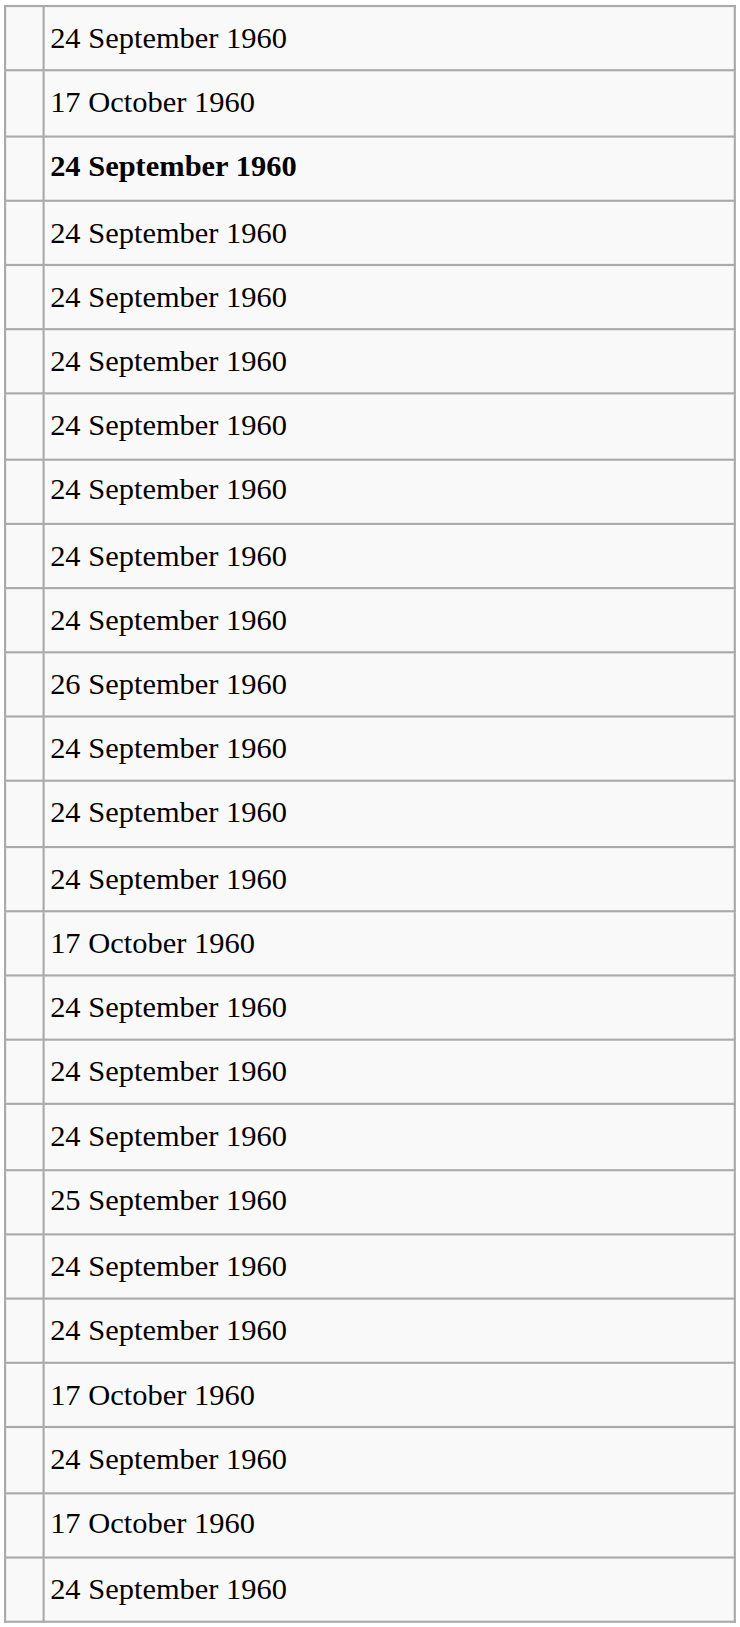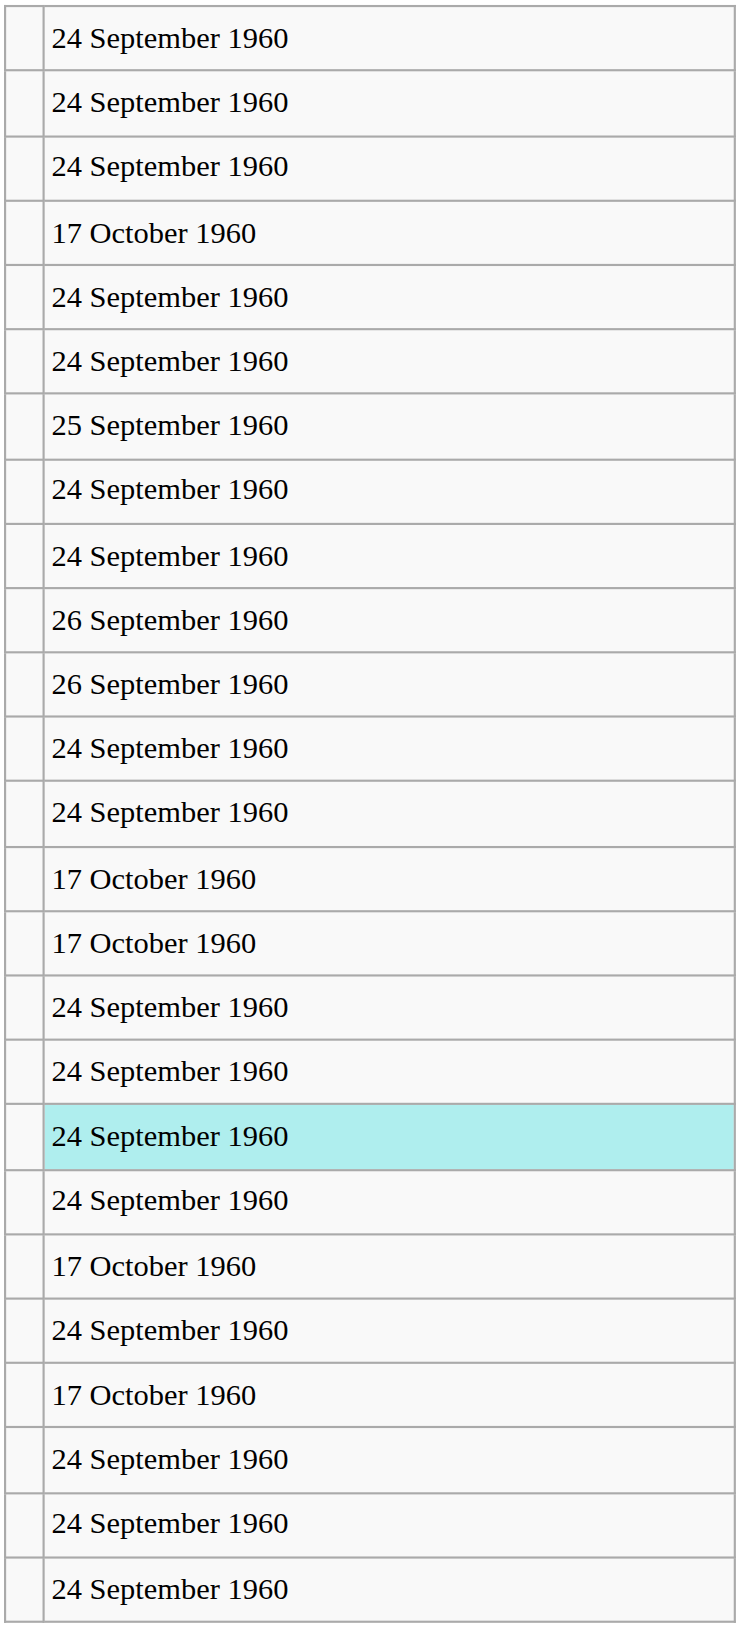row 2 | column 2: 17 October 1960 -> 24 September 1960
row 3 | column 2: bold -> normal
row 4 | column 2: 24 September 1960 -> 17 October 1960
row 7 | column 2: 24 September 1960 -> 25 September 1960
row 10 | column 2: 24 September 1960 -> 26 September 1960
row 14 | column 2: 24 September 1960 -> 17 October 1960
row 18 | column 2: no background -> paleturquoise background
row 19 | column 2: 25 September 1960 -> 24 September 1960
row 20 | column 2: 24 September 1960 -> 17 October 1960
row 24 | column 2: 17 October 1960 -> 24 September 1960
